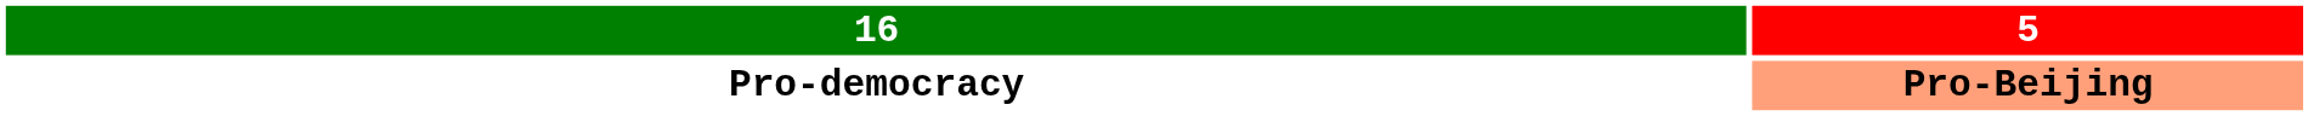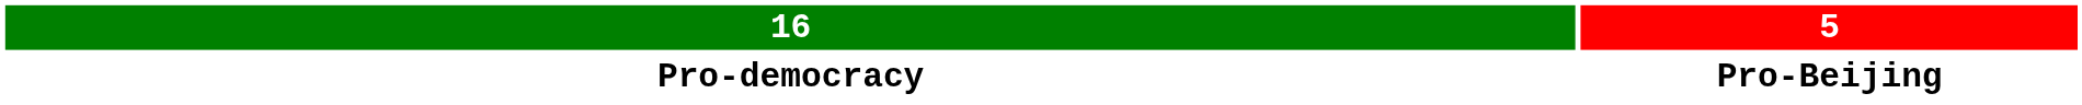Pro-democracy | 5: lightsalmon background -> no background
